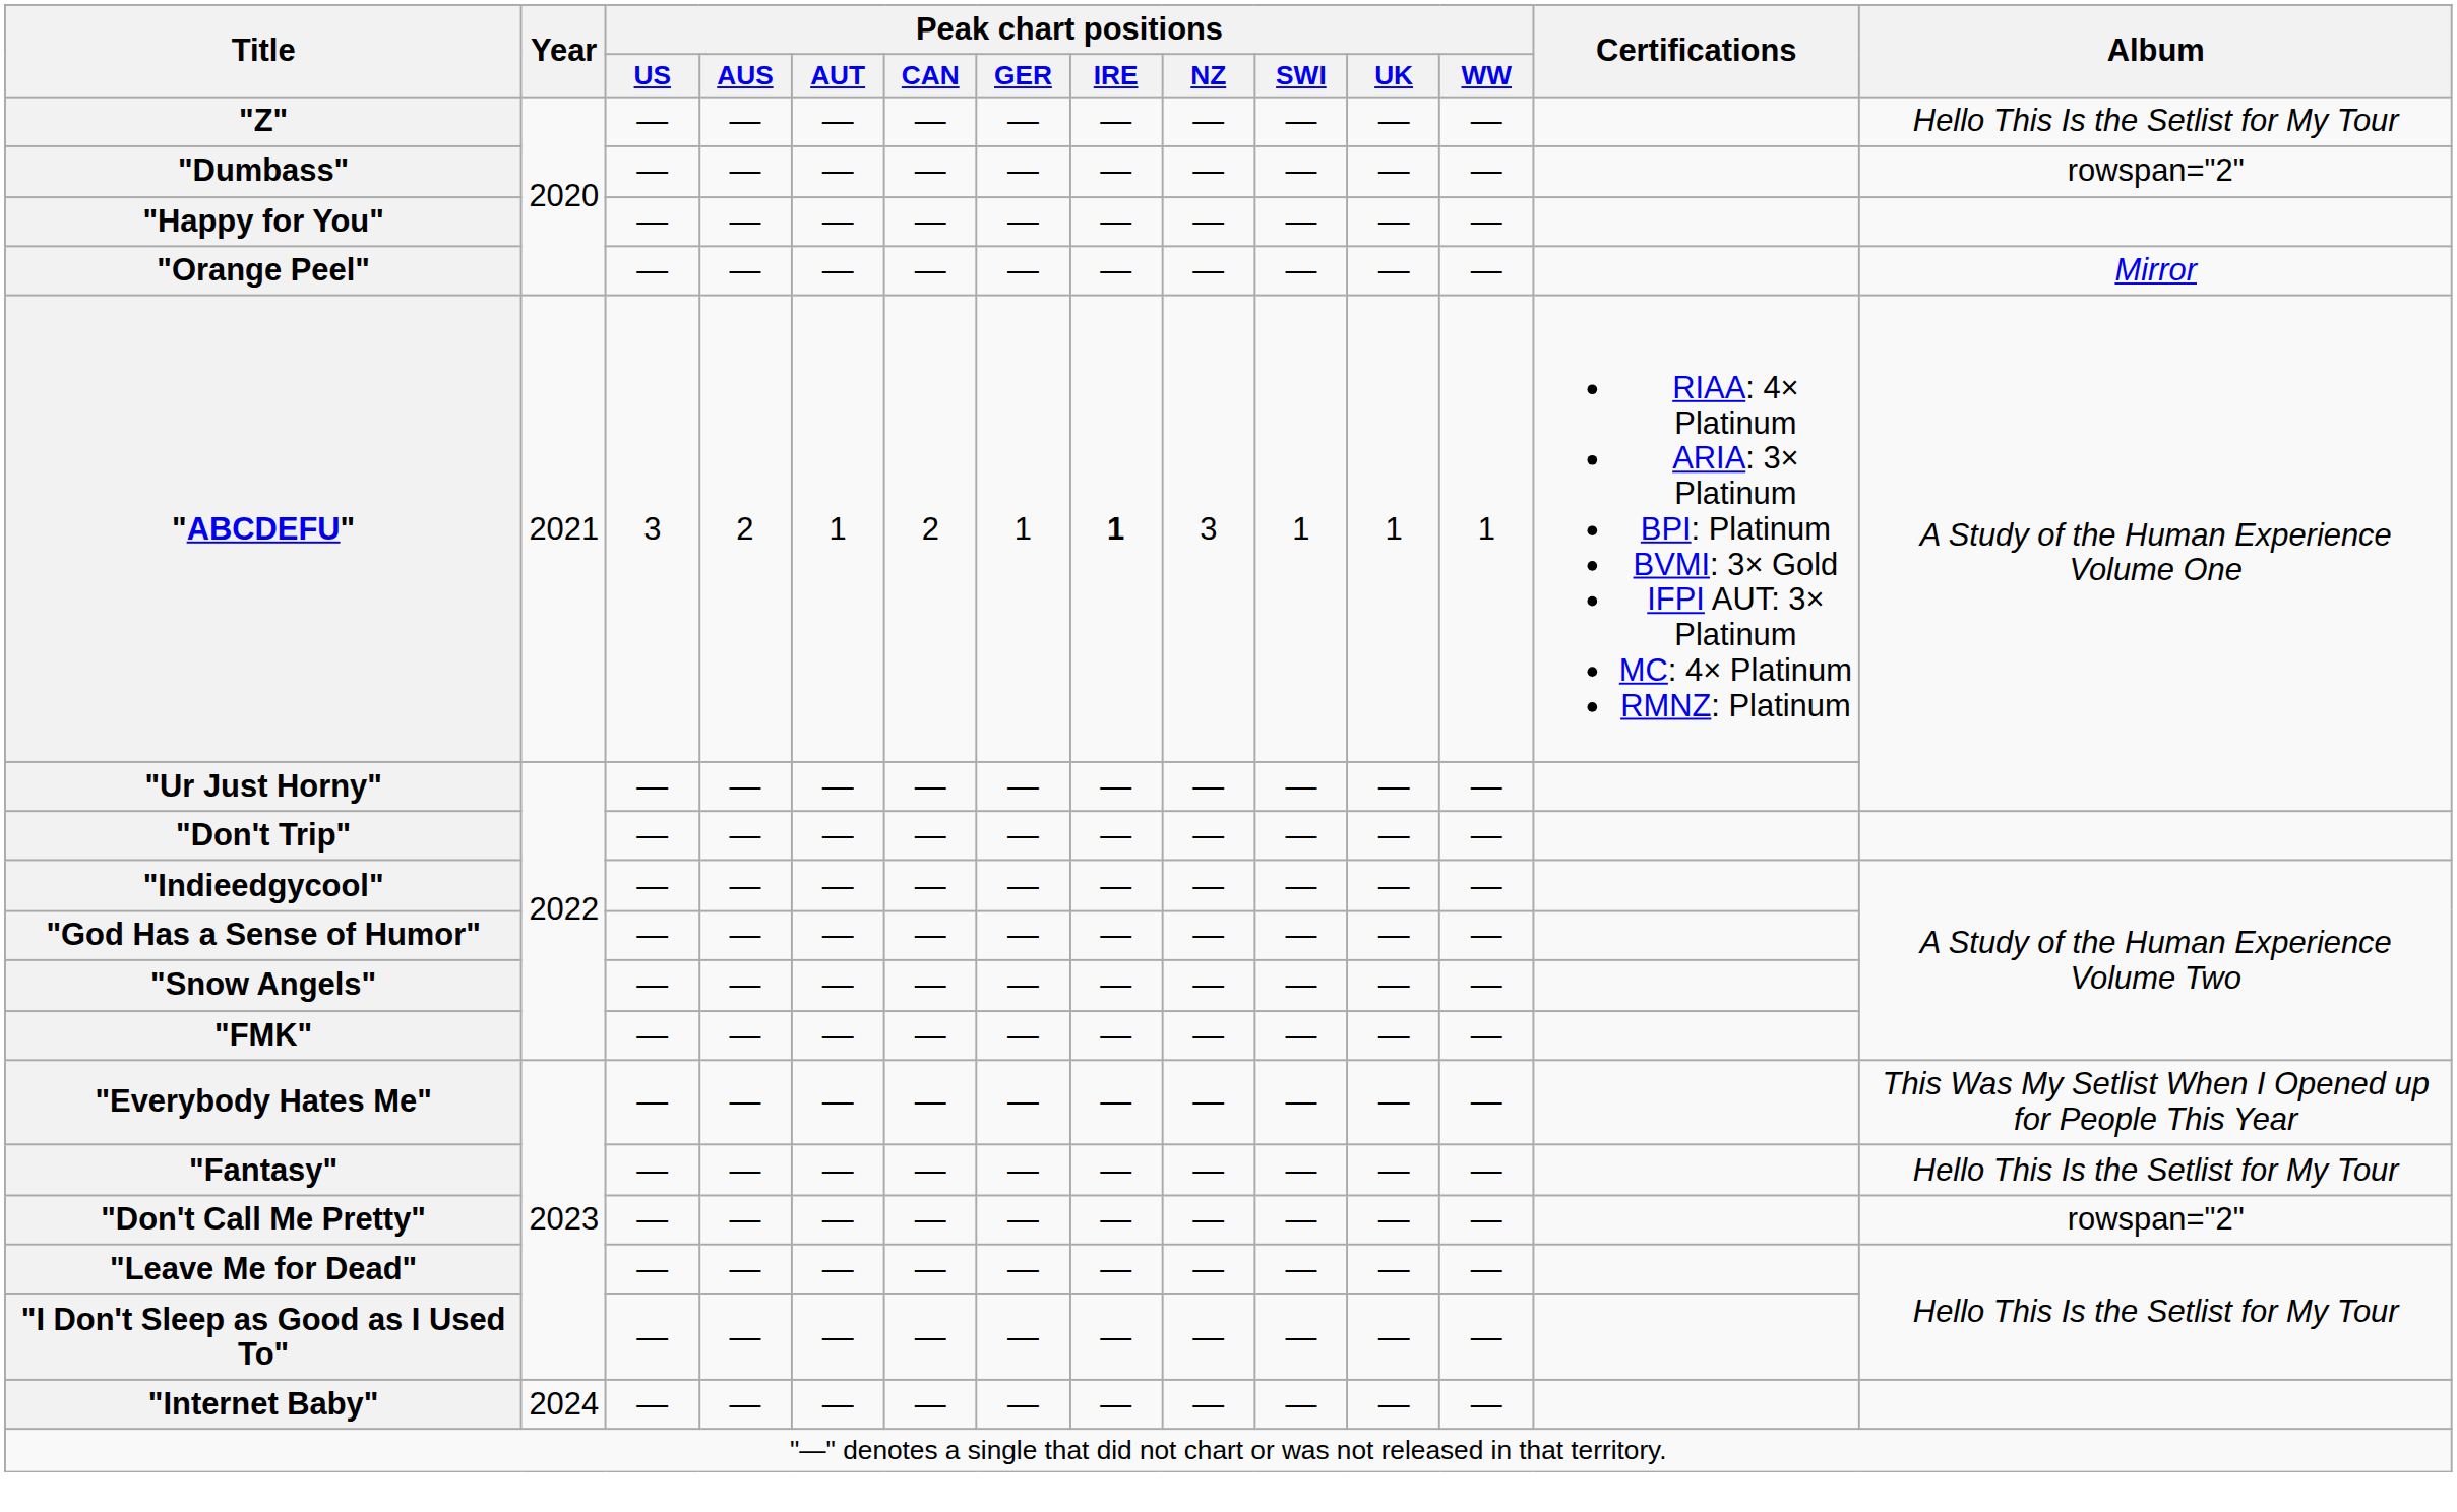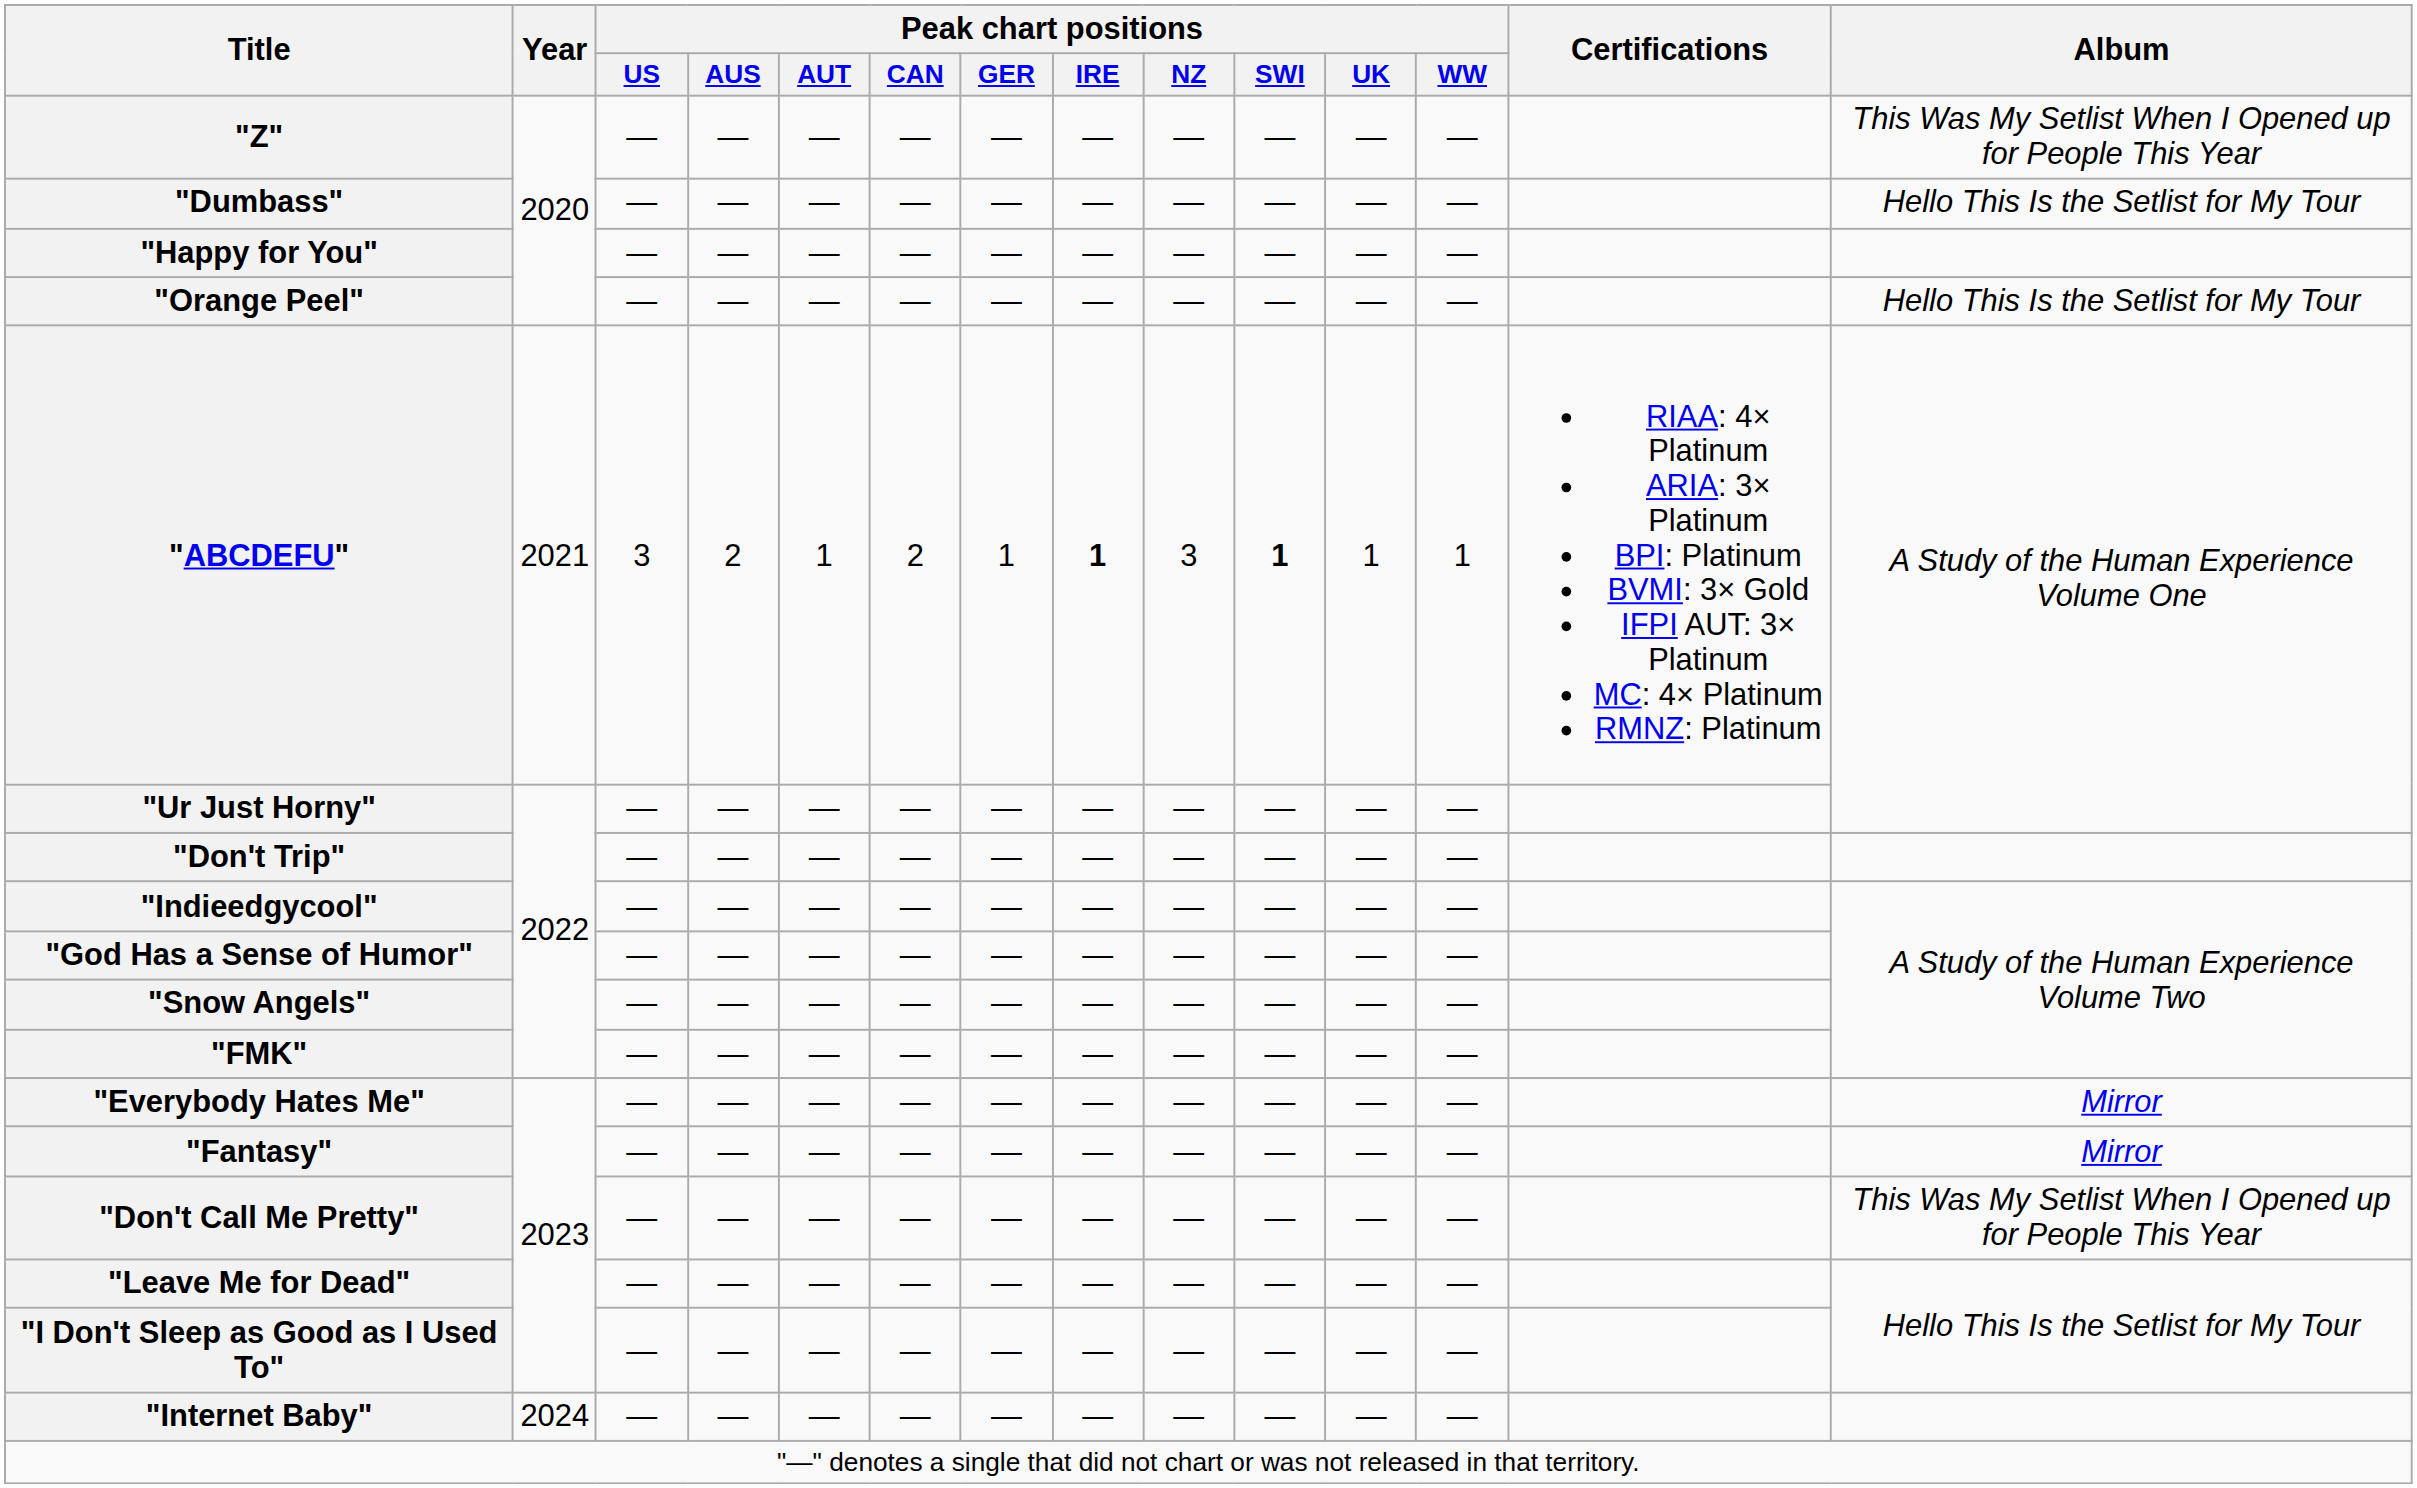"Z" | Album: Hello This Is the Setlist for My Tour -> This Was My Setlist When I Opened up for People This Year
"Dumbass" | Album: rowspan="2" -> Hello This Is the Setlist for My Tour
"Orange Peel" | Album: Mirror -> Hello This Is the Setlist for My Tour
"ABCDEFU" | Peak chart positions / SWI: normal -> bold
"Everybody Hates Me" | Album: This Was My Setlist When I Opened up for People This Year -> Mirror
"Fantasy" | Album: Hello This Is the Setlist for My Tour -> Mirror
"Don't Call Me Pretty" | Album: rowspan="2" -> This Was My Setlist When I Opened up for People This Year
